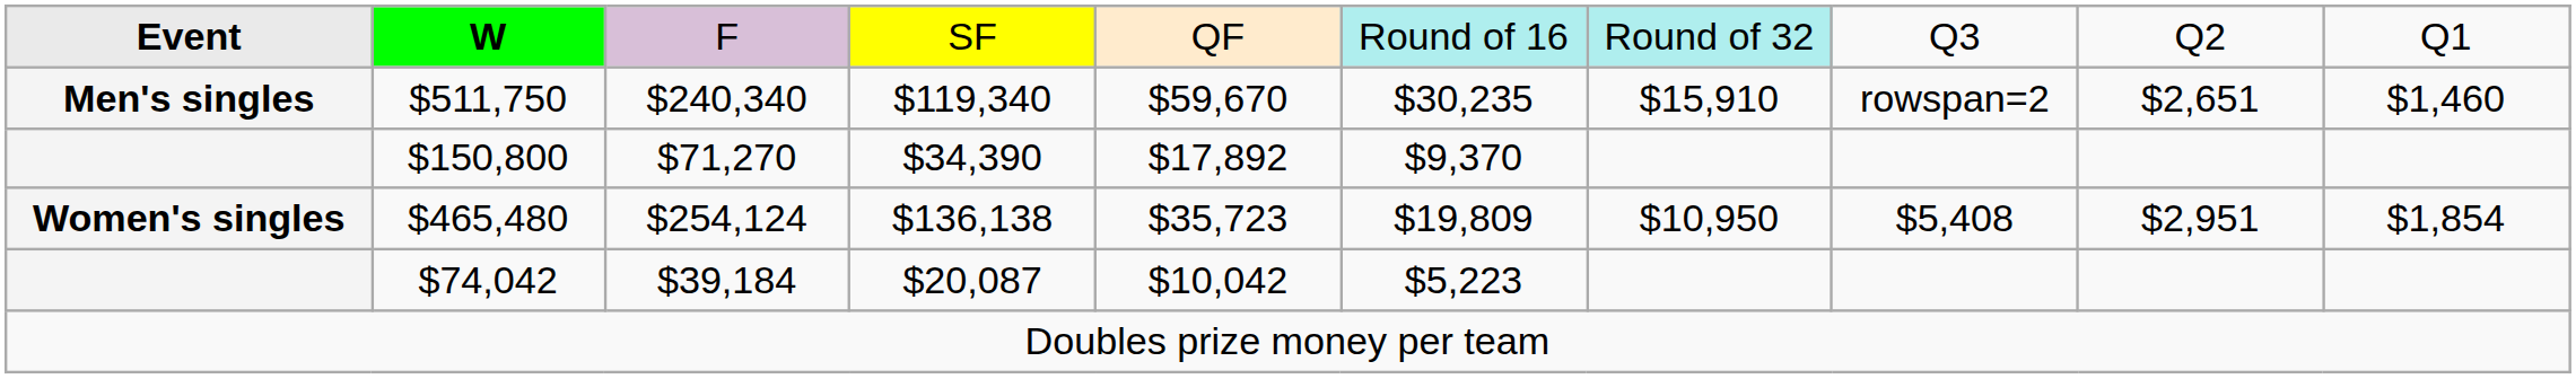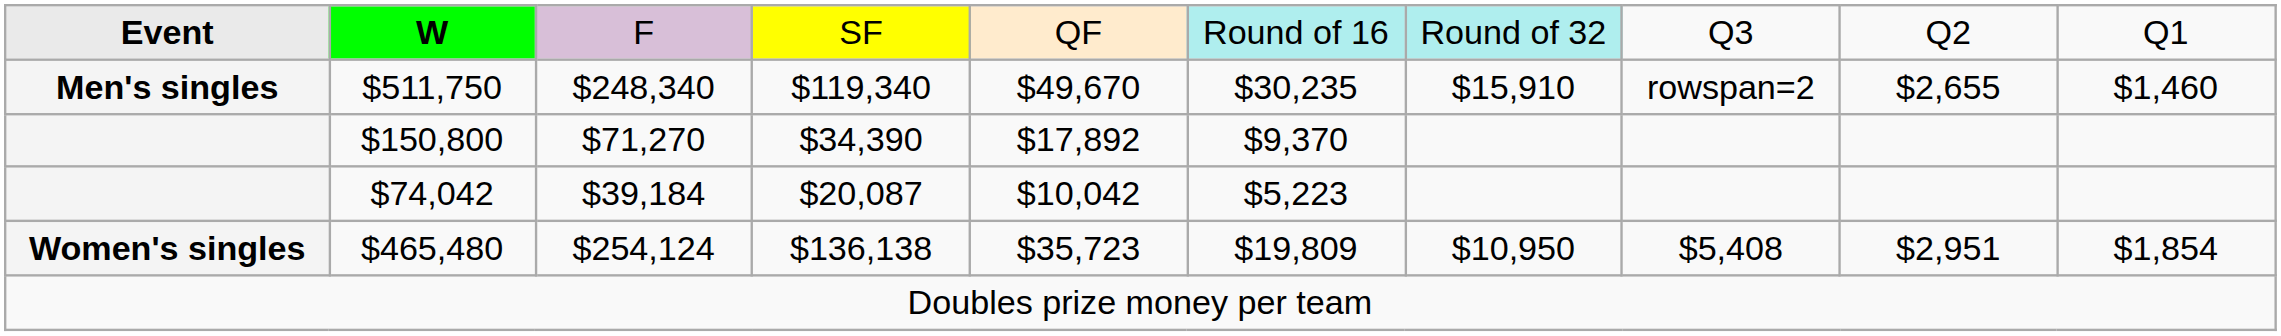$511,750 | column 3: $240,340 -> $248,340
$511,750 | column 5: $59,670 -> $49,670
$511,750 | column 9: $2,651 -> $2,655
rows swapped: $465,480 <-> $74,042
